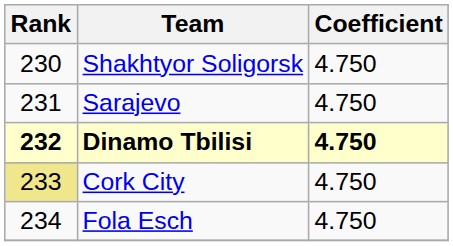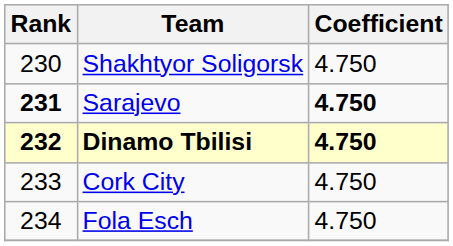Sarajevo | Rank: normal -> bold
Sarajevo | Coefficient: normal -> bold
Cork City | Rank: khaki background -> no background
